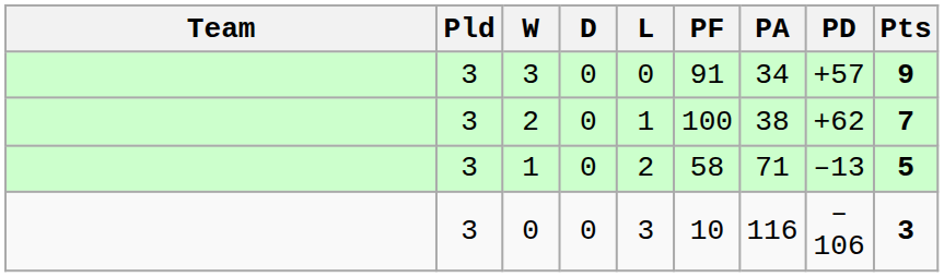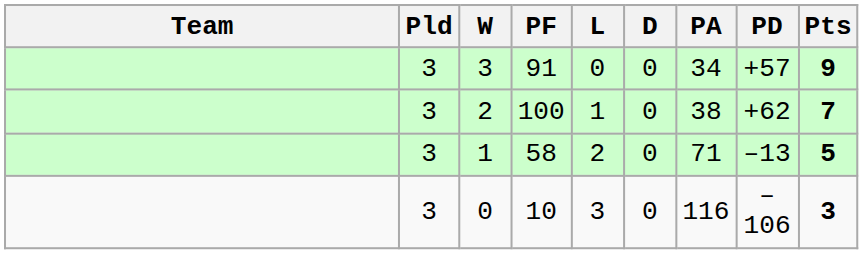columns swapped: D <-> PF
